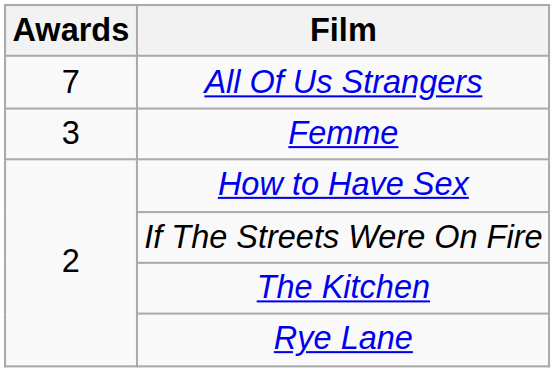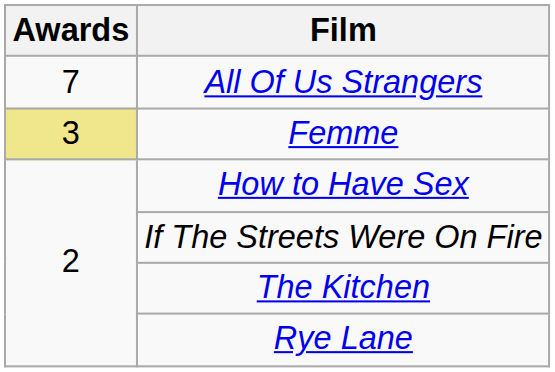Femme | Awards: no background -> khaki background
